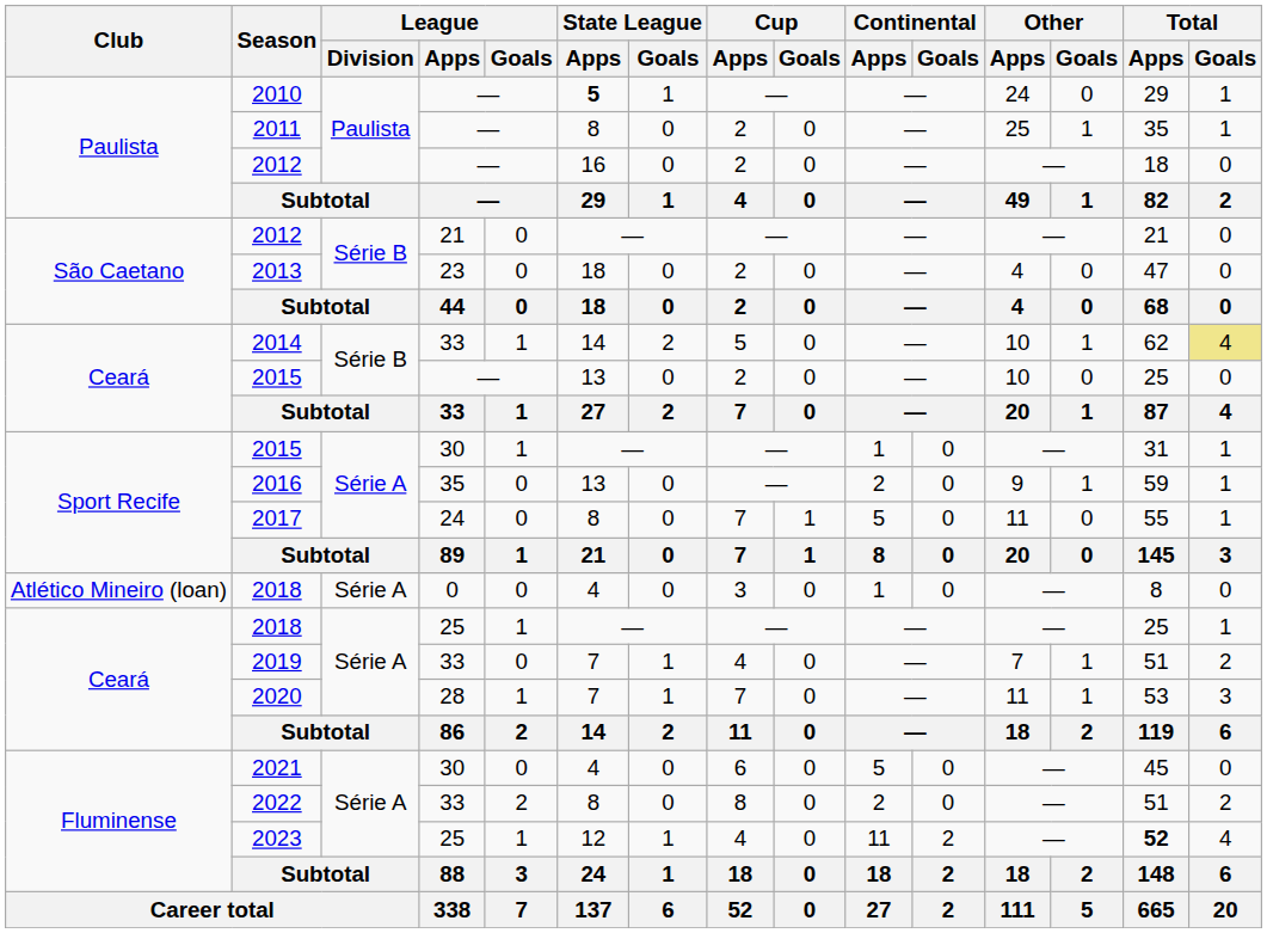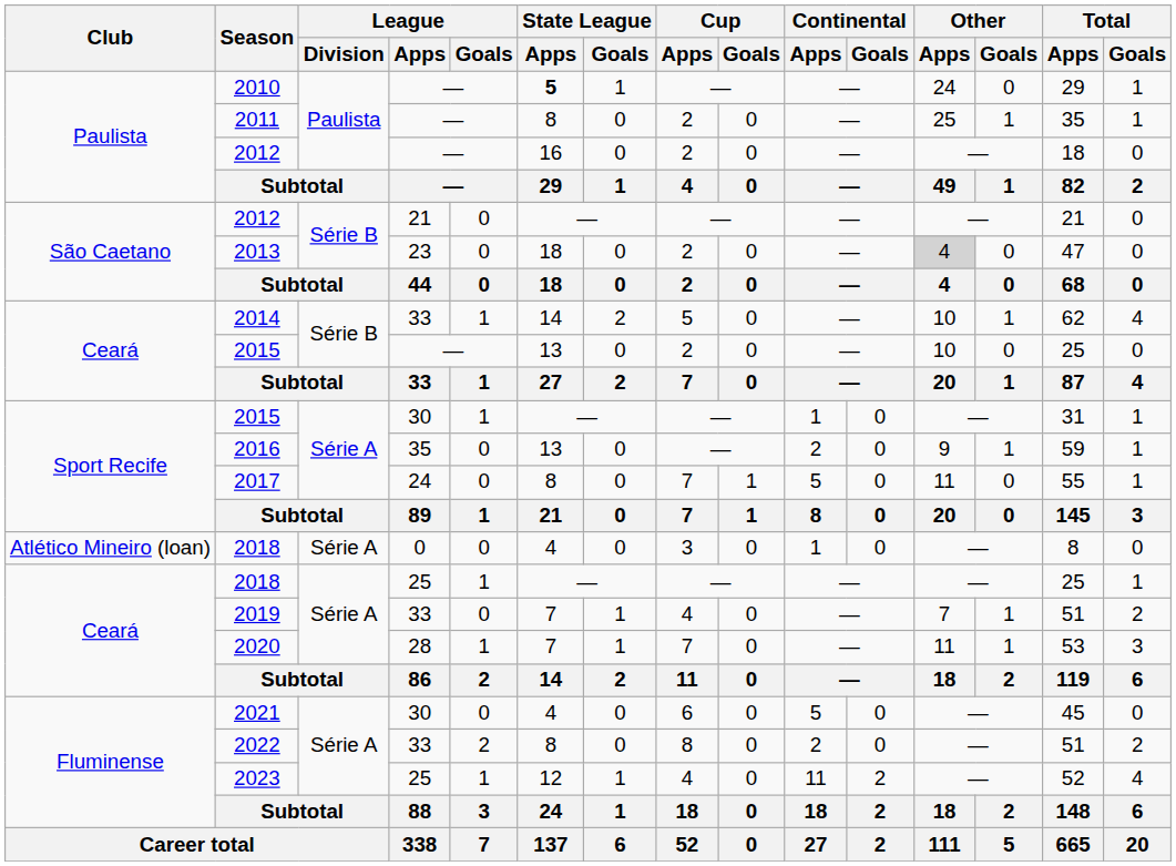2013 | Other / Apps: no background -> lightgrey background
2014 | Total / Goals: khaki background -> no background
2023 | Total / Apps: bold -> normal
